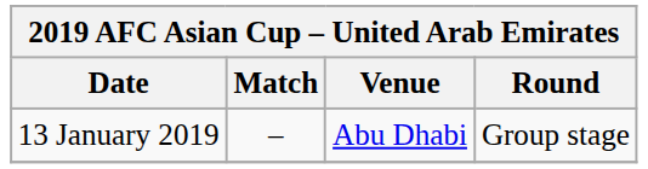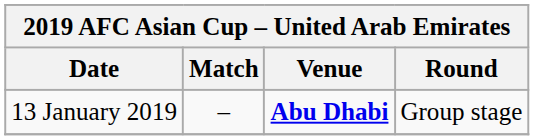13 January 2019 | Venue: normal -> bold
